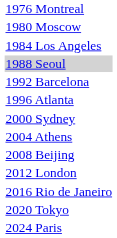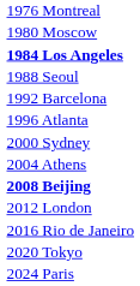1984 Los Angeles | column 1: normal -> bold
1988 Seoul | column 1: lightgrey background -> no background
2008 Beijing | column 1: normal -> bold
